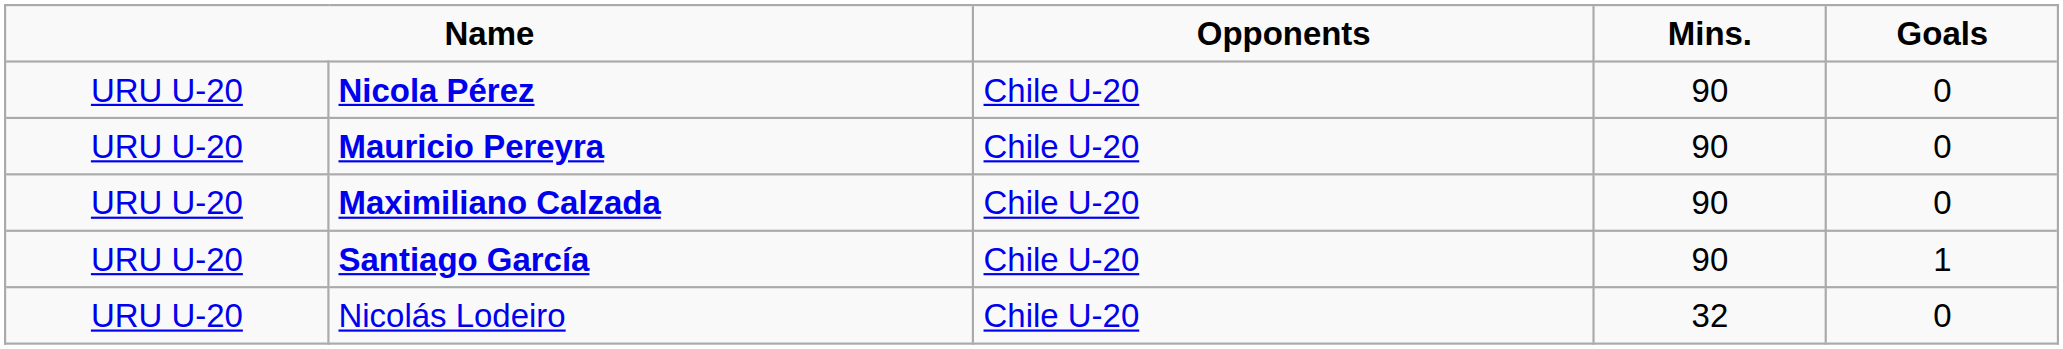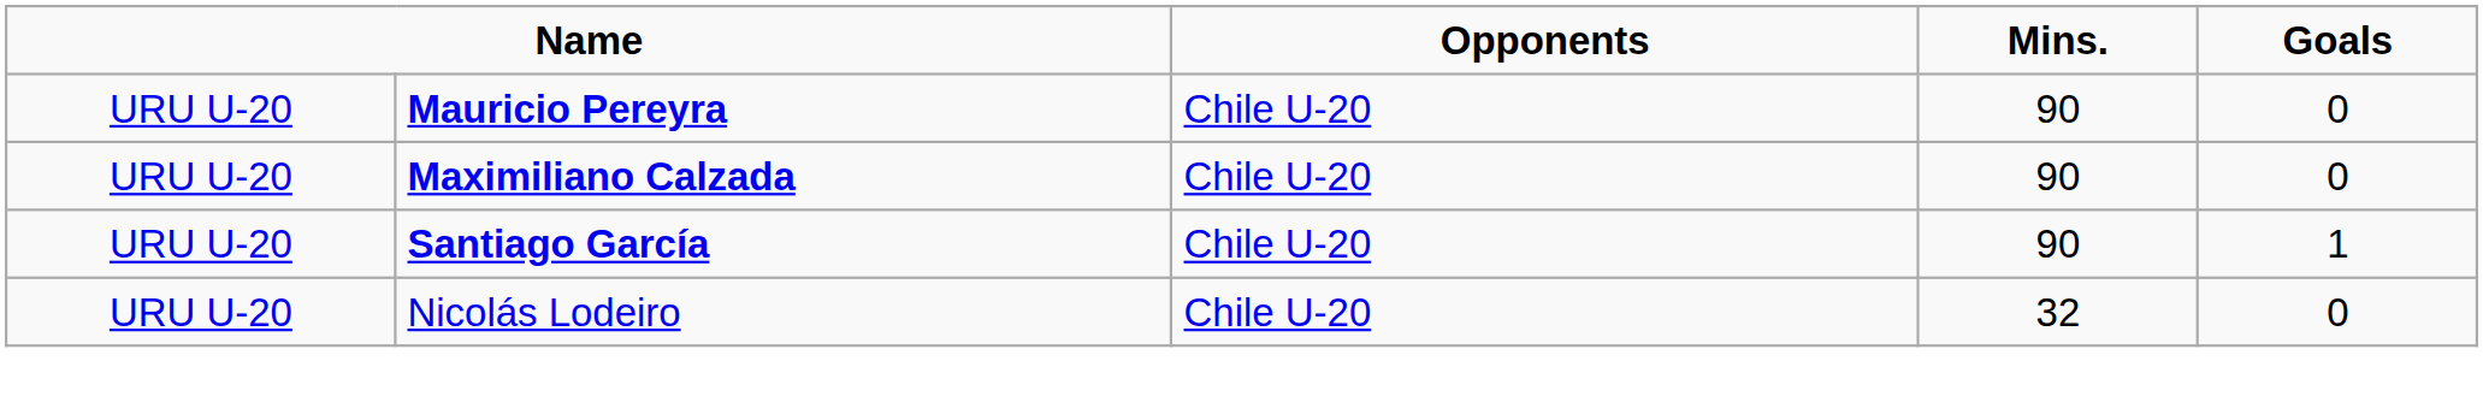- row: URU U-20 | Nicola Pérez | Chile U-20 | 90 | 0
